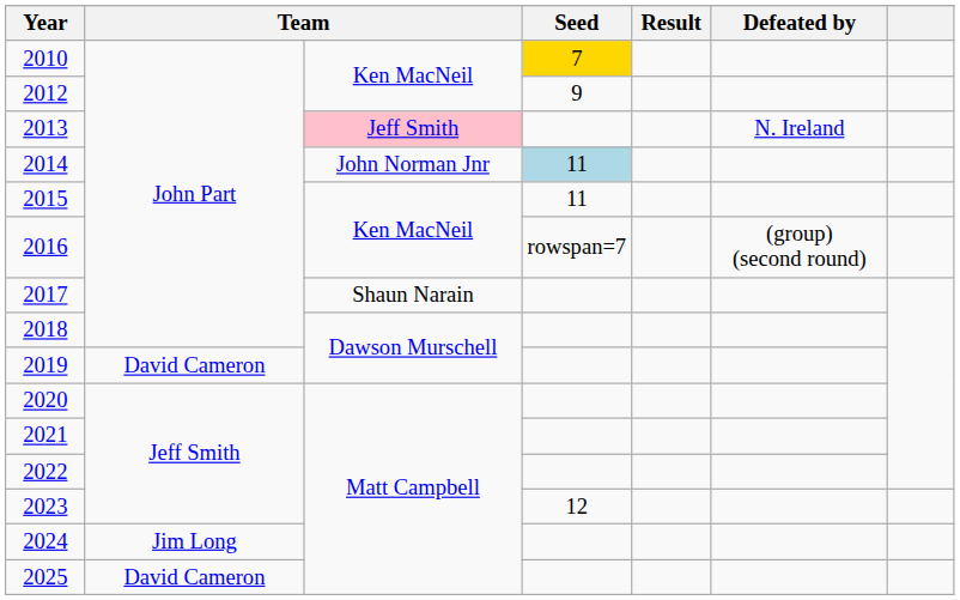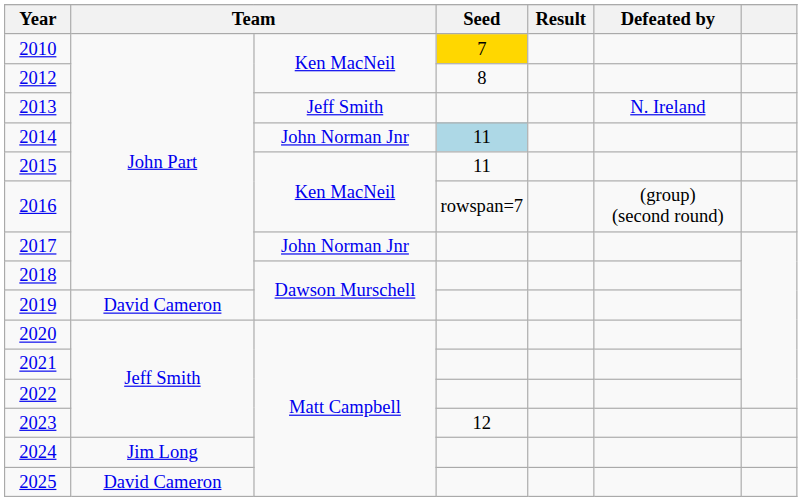2012 | Seed: 9 -> 8
2013 | column 3: pink background -> no background
2017 | column 3: Shaun Narain -> John Norman Jnr
